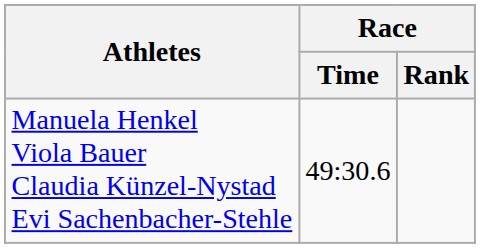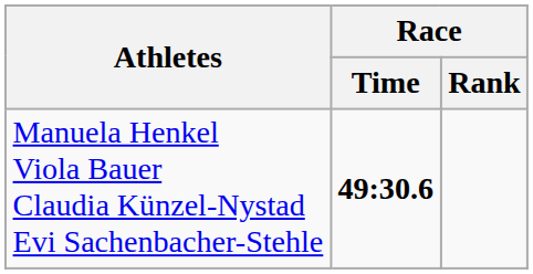row 3 | Race / Time: normal -> bold
